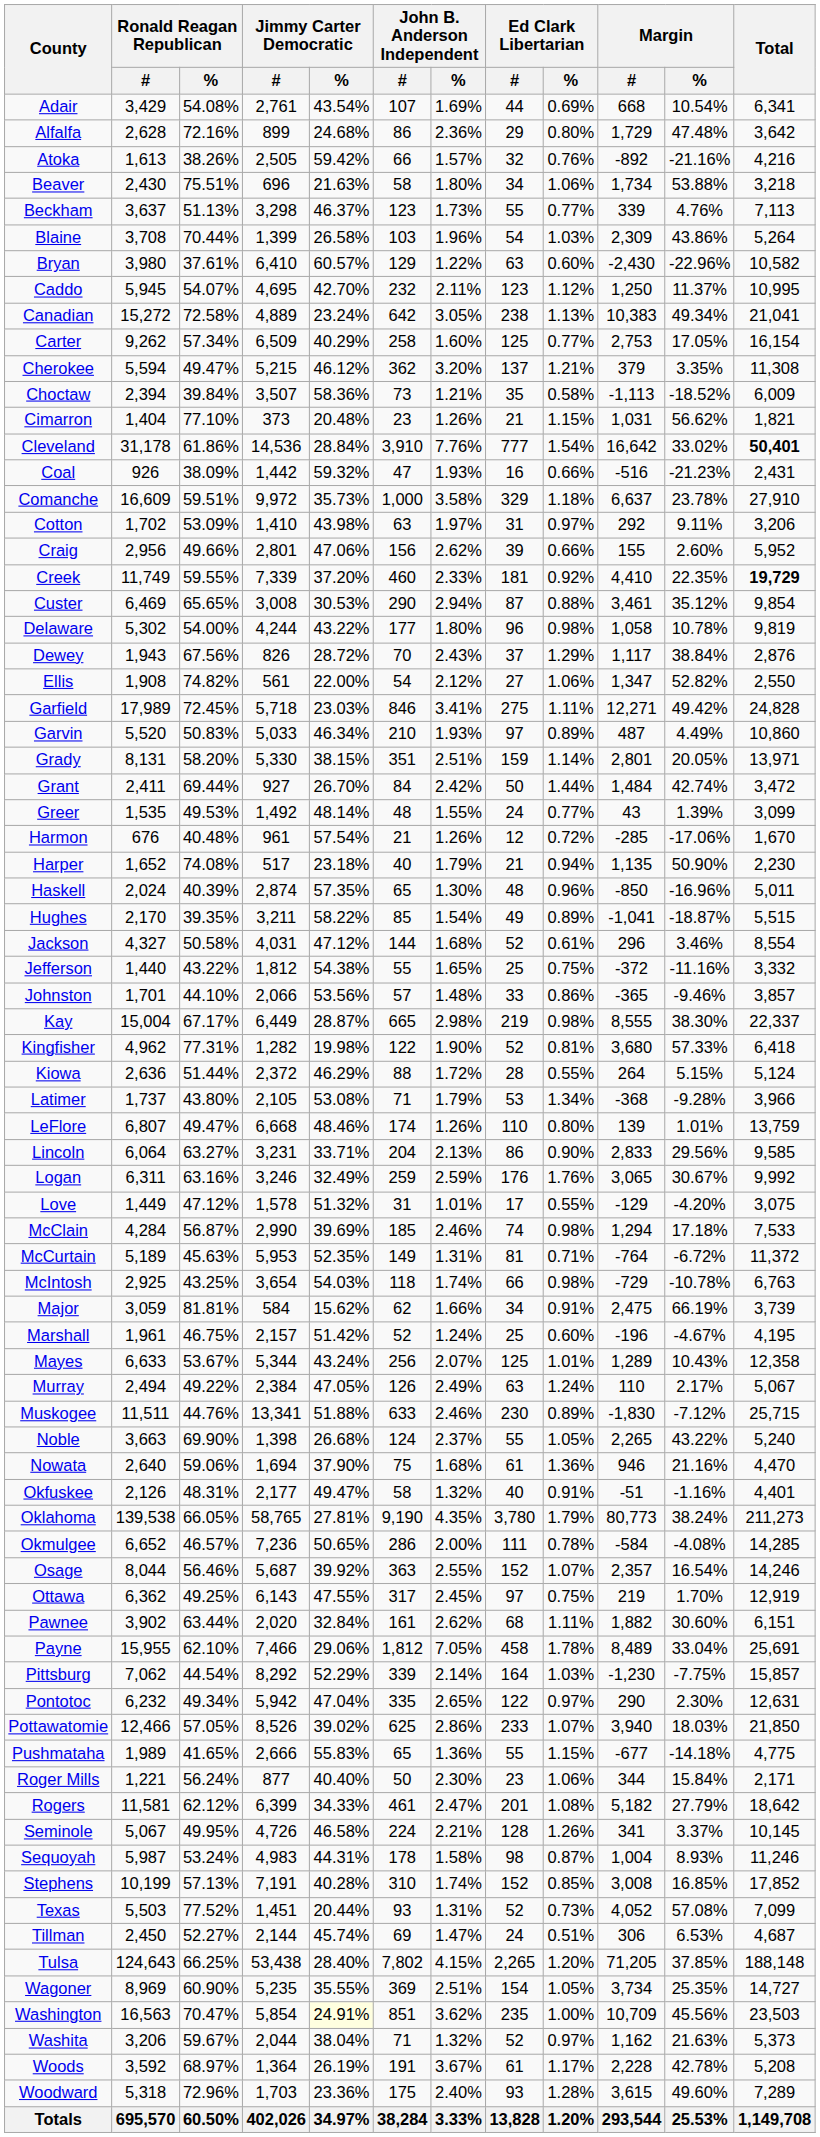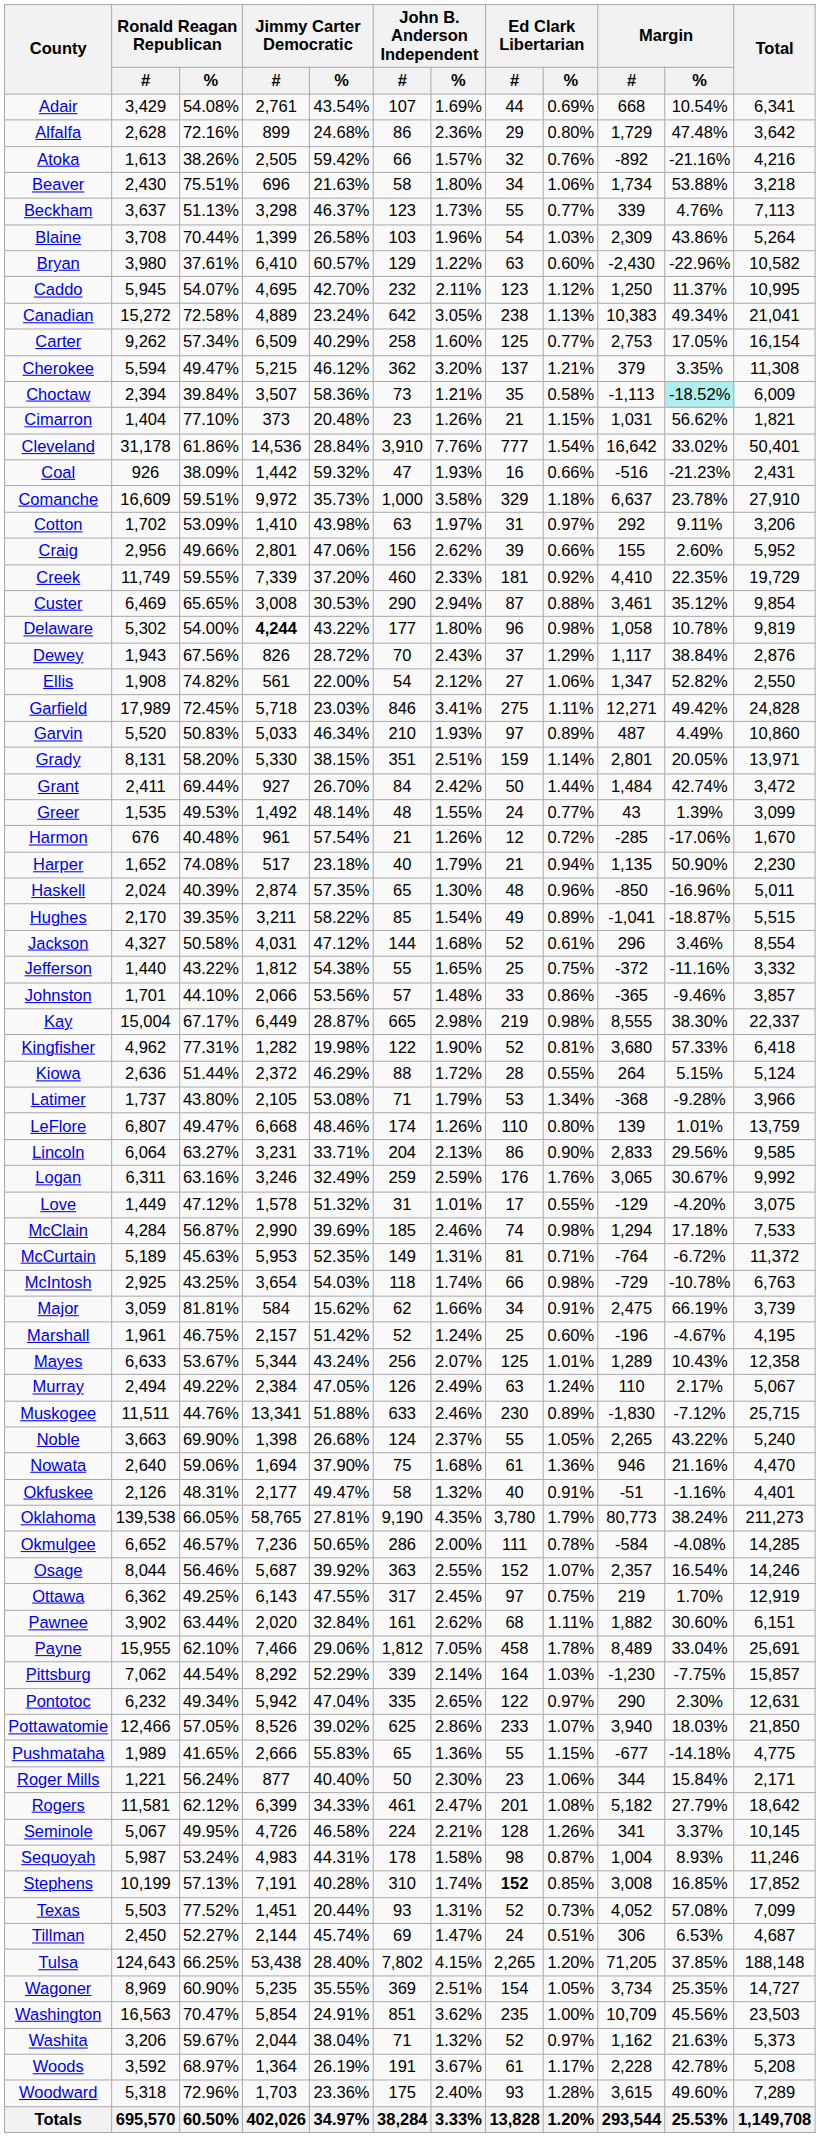Choctaw | Margin / %: no background -> paleturquoise background
Cleveland | Total: bold -> normal
Creek | Total: bold -> normal
Delaware | Jimmy Carter Democratic / #: normal -> bold
Stephens | Ed Clark Libertarian / #: normal -> bold
Washington | Jimmy Carter Democratic / %: lightyellow background -> no background
